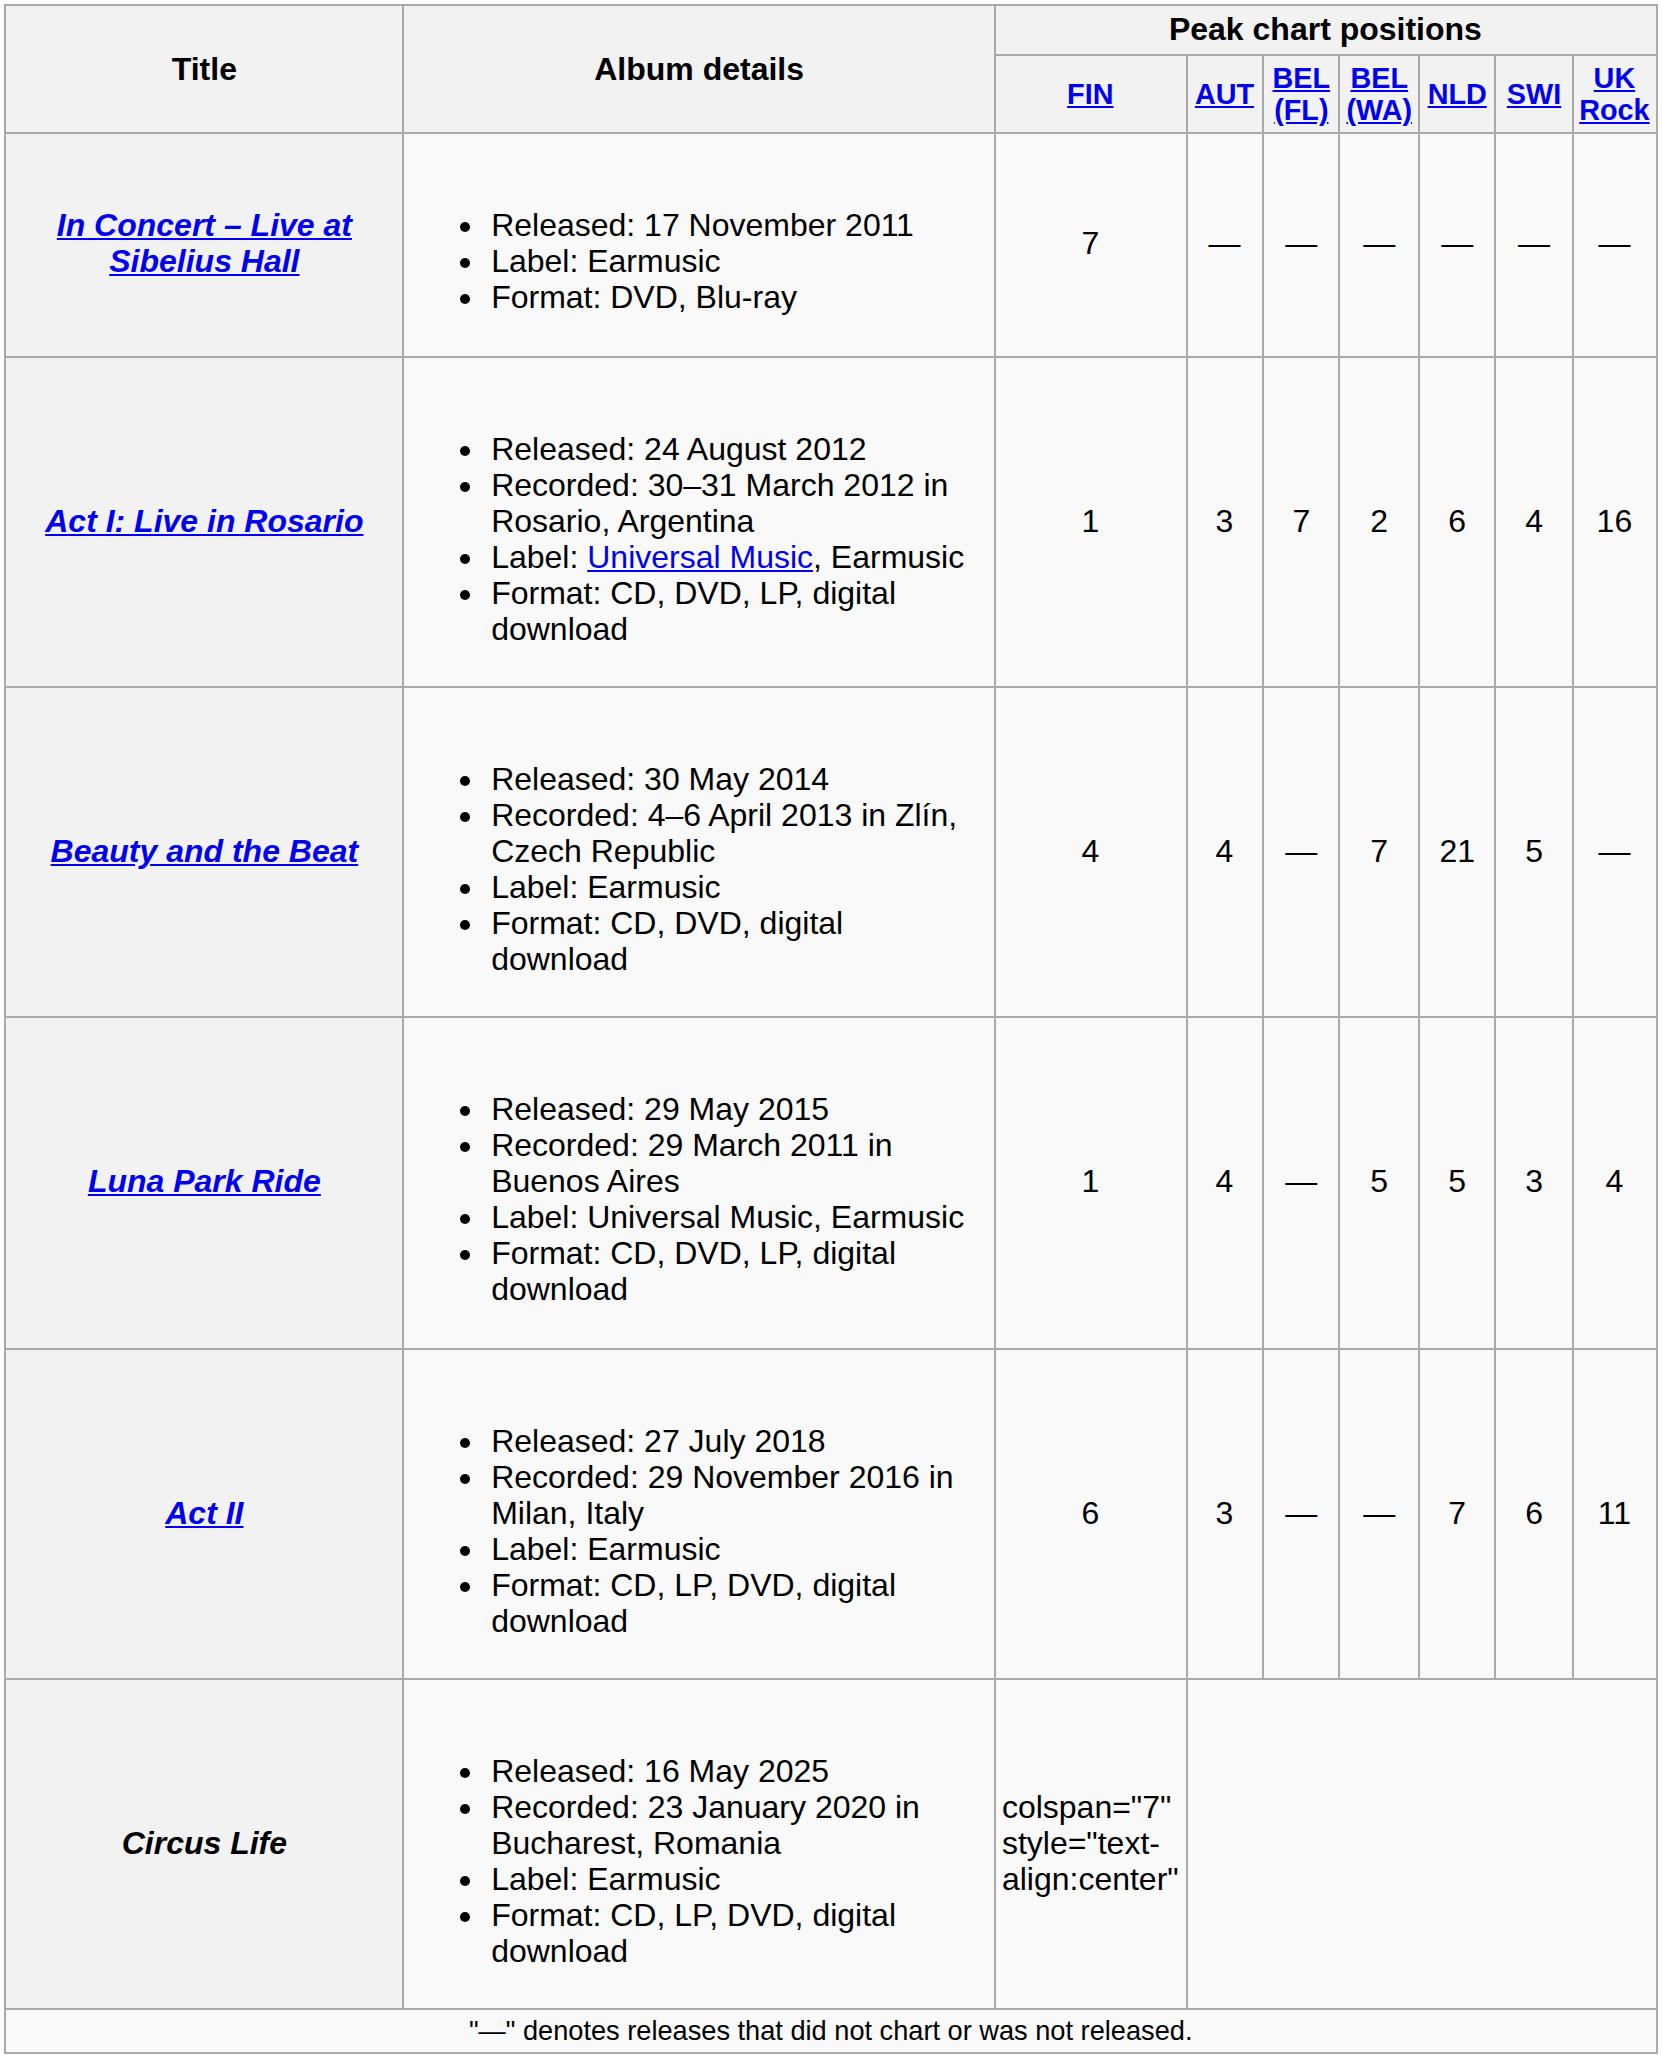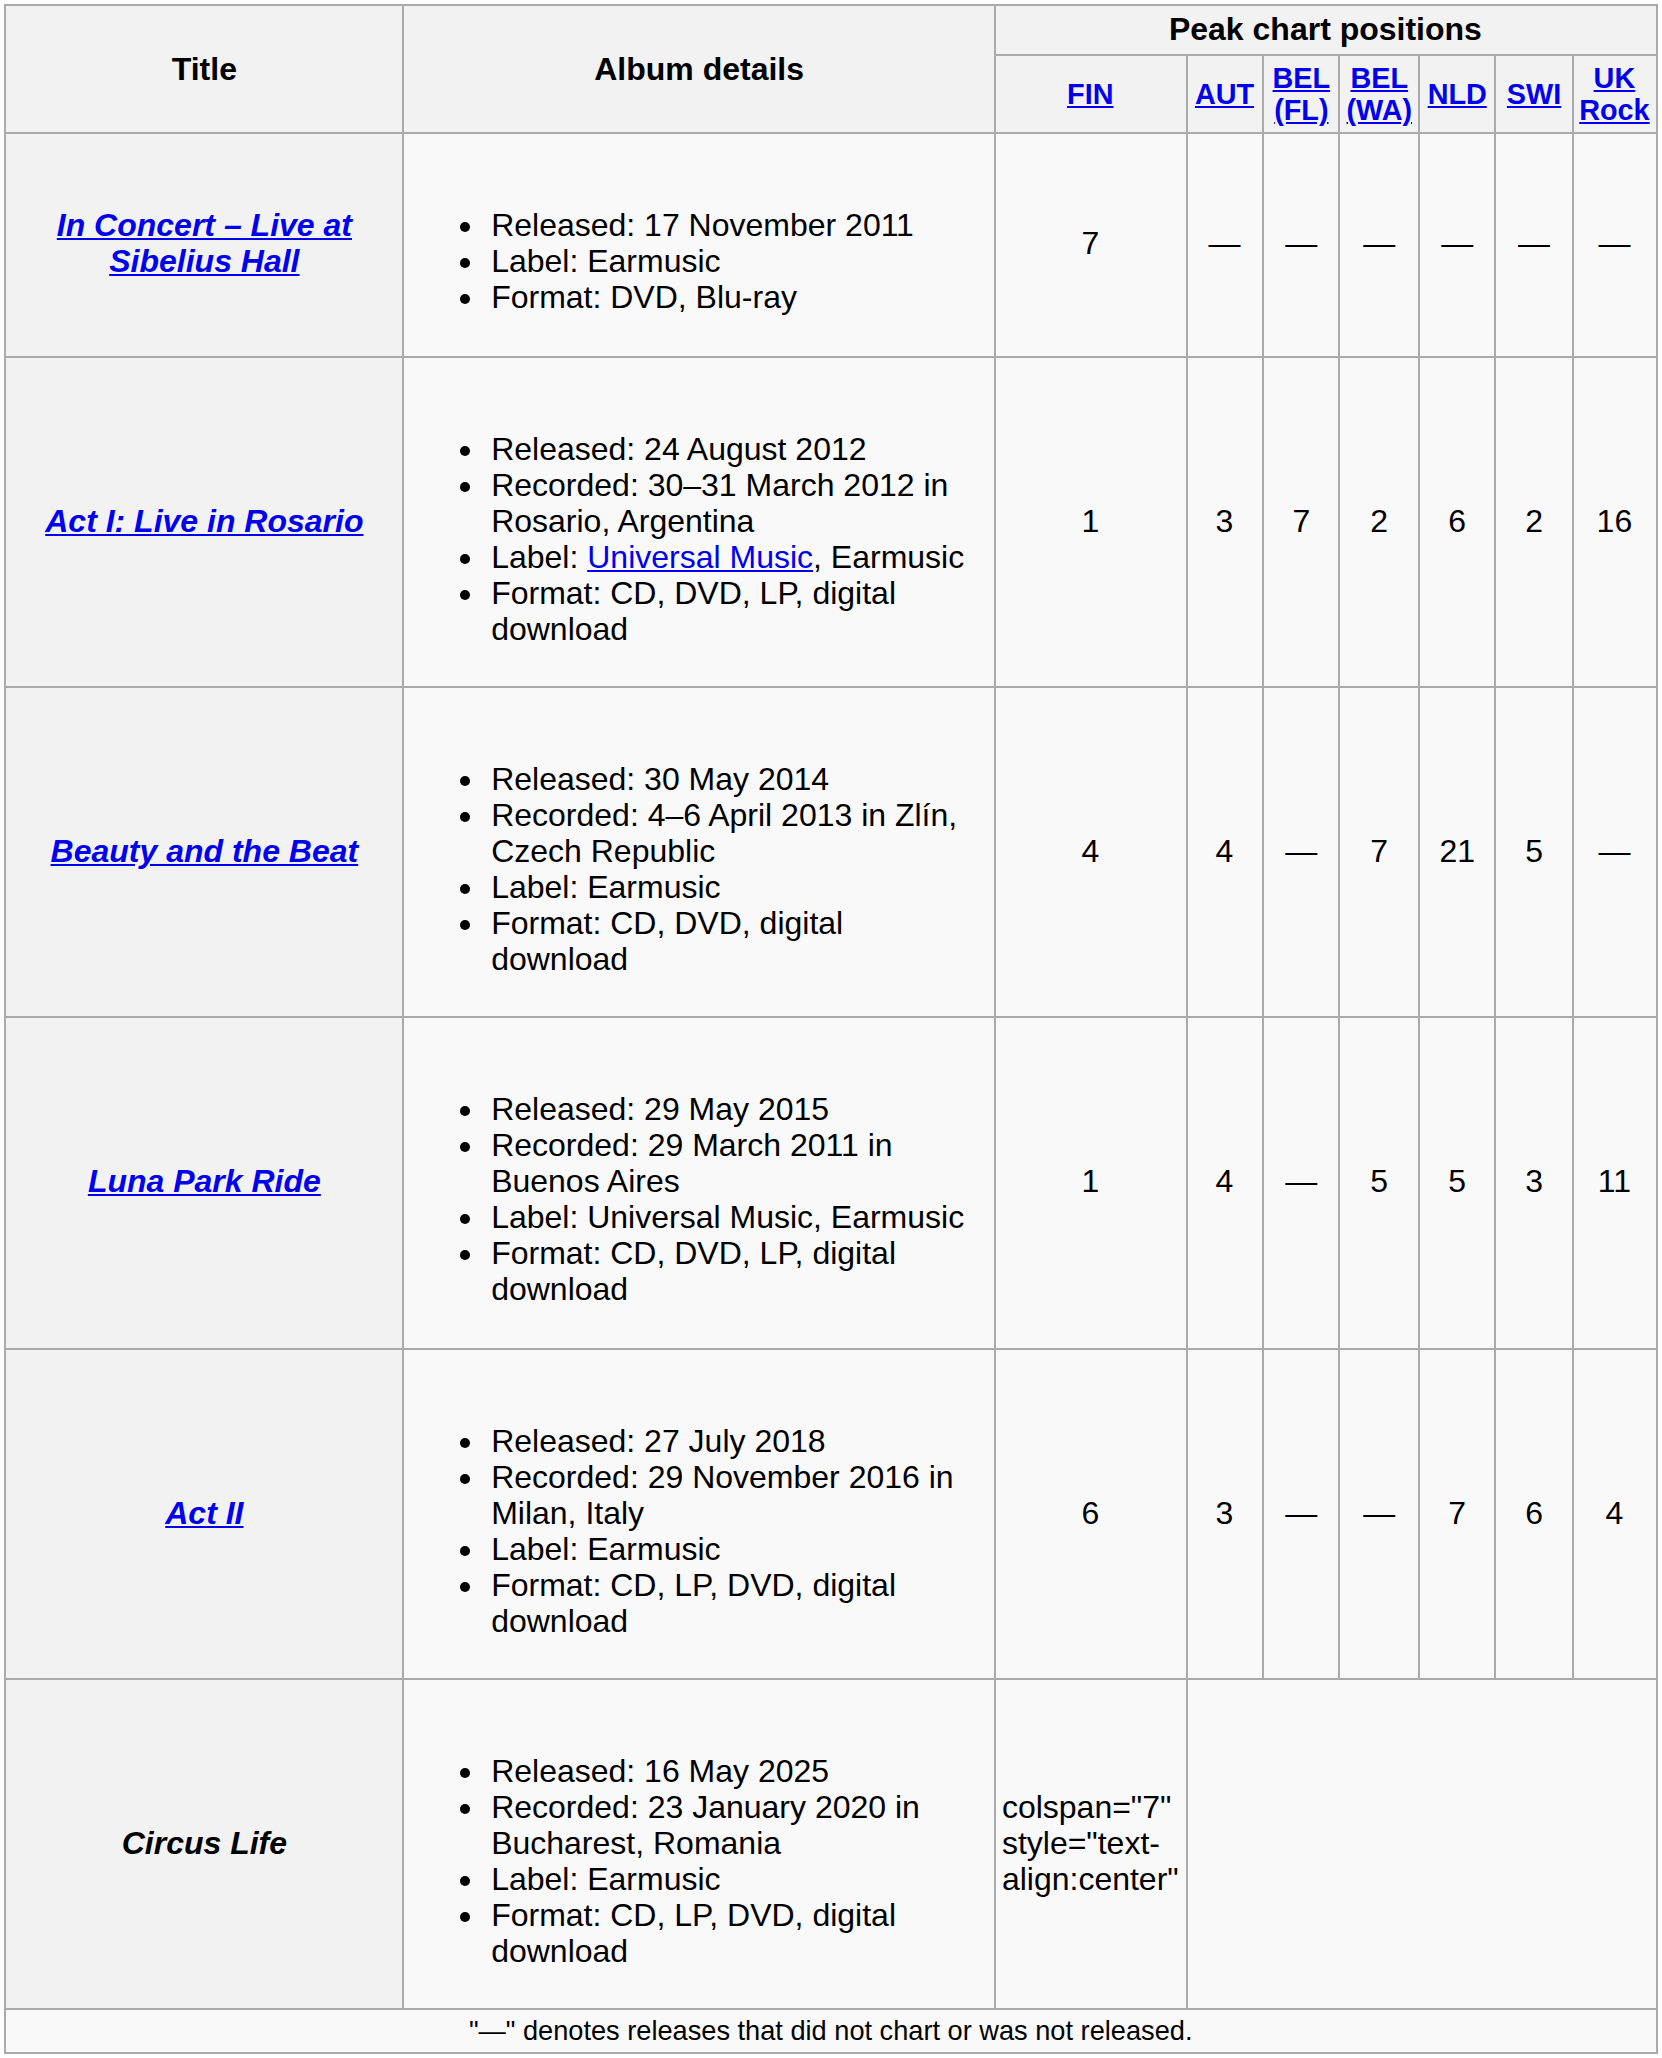Act I: Live in Rosario | Peak chart positions / SWI: 4 -> 2
Luna Park Ride | Peak chart positions / UK Rock: 4 -> 11
Act II | Peak chart positions / UK Rock: 11 -> 4
